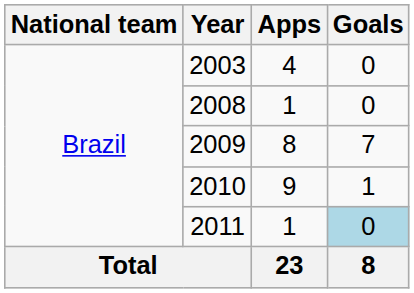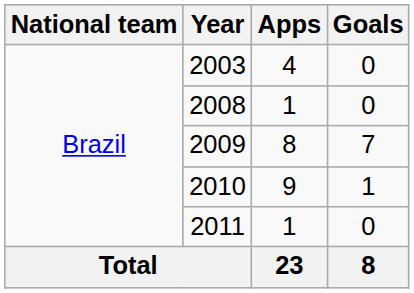2011 | Goals: lightblue background -> no background
